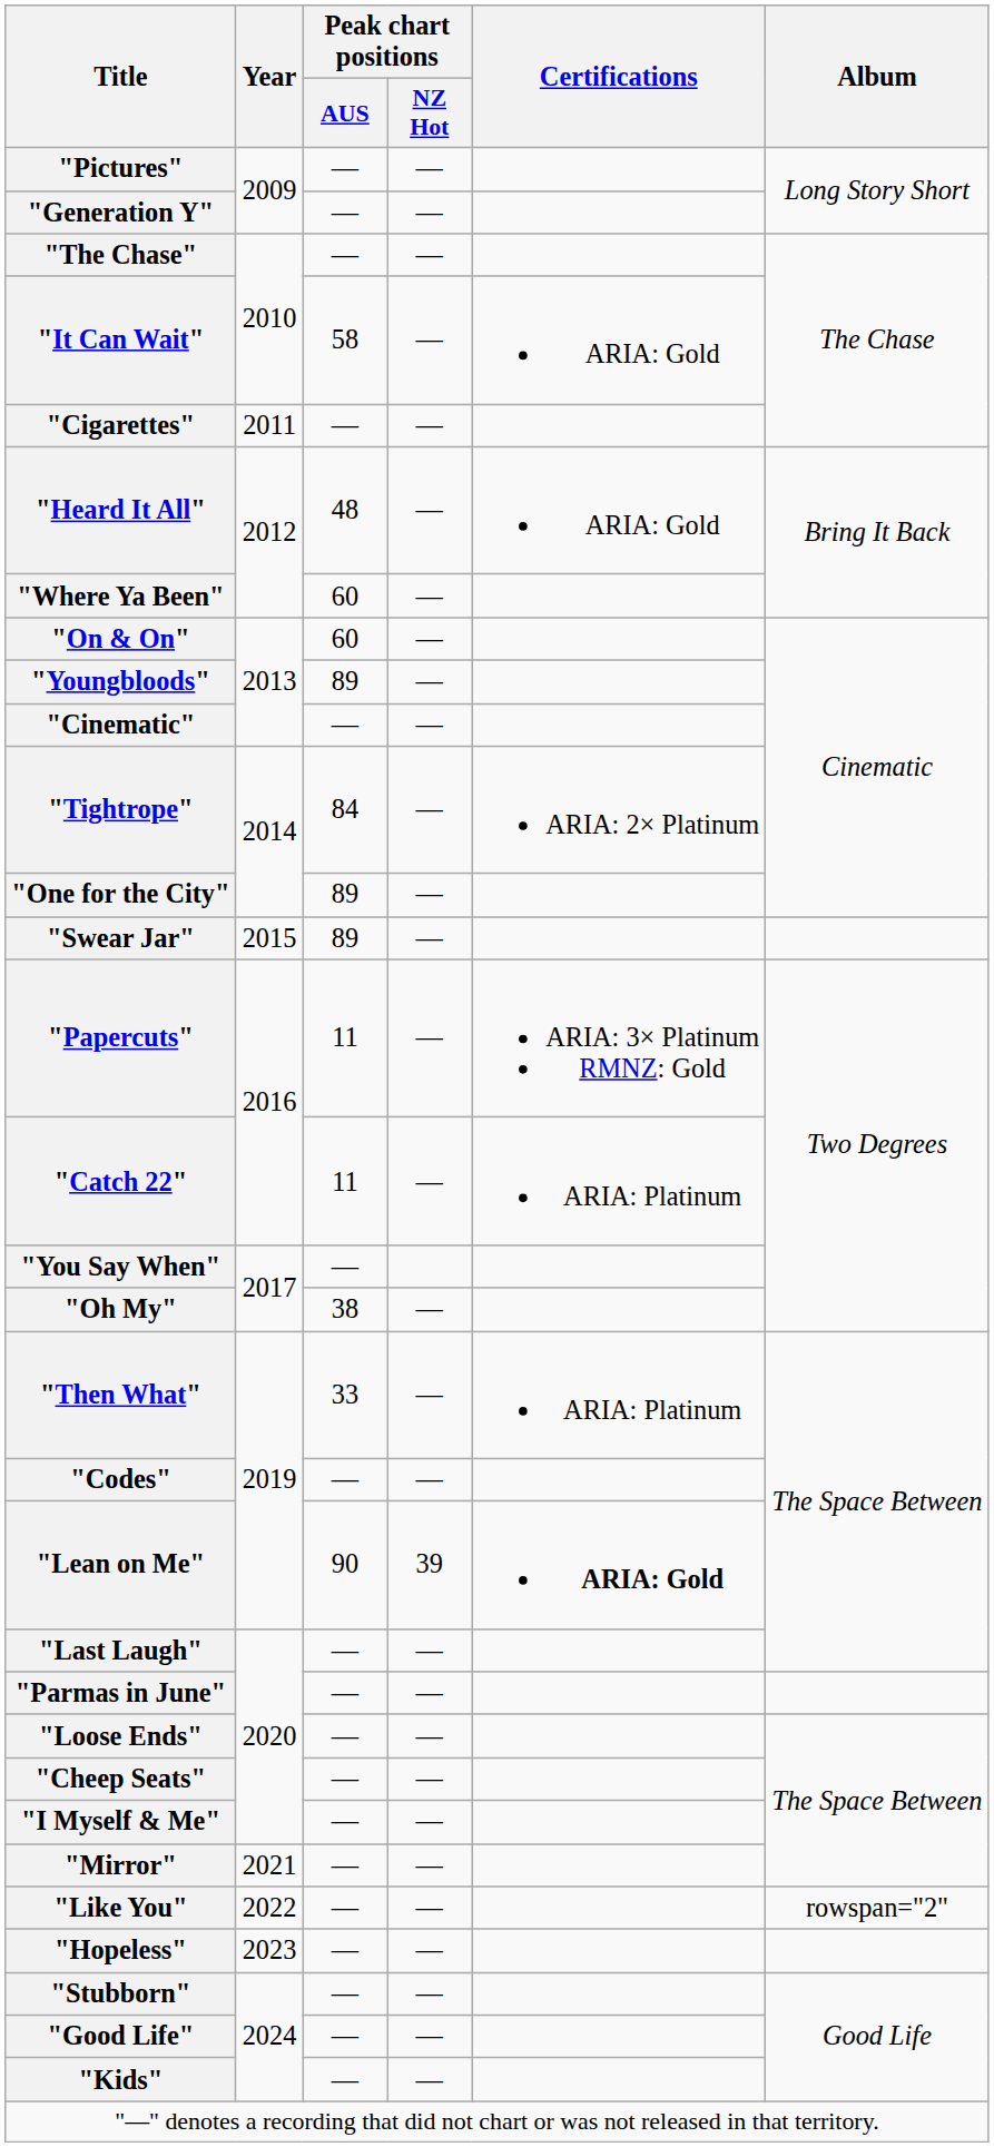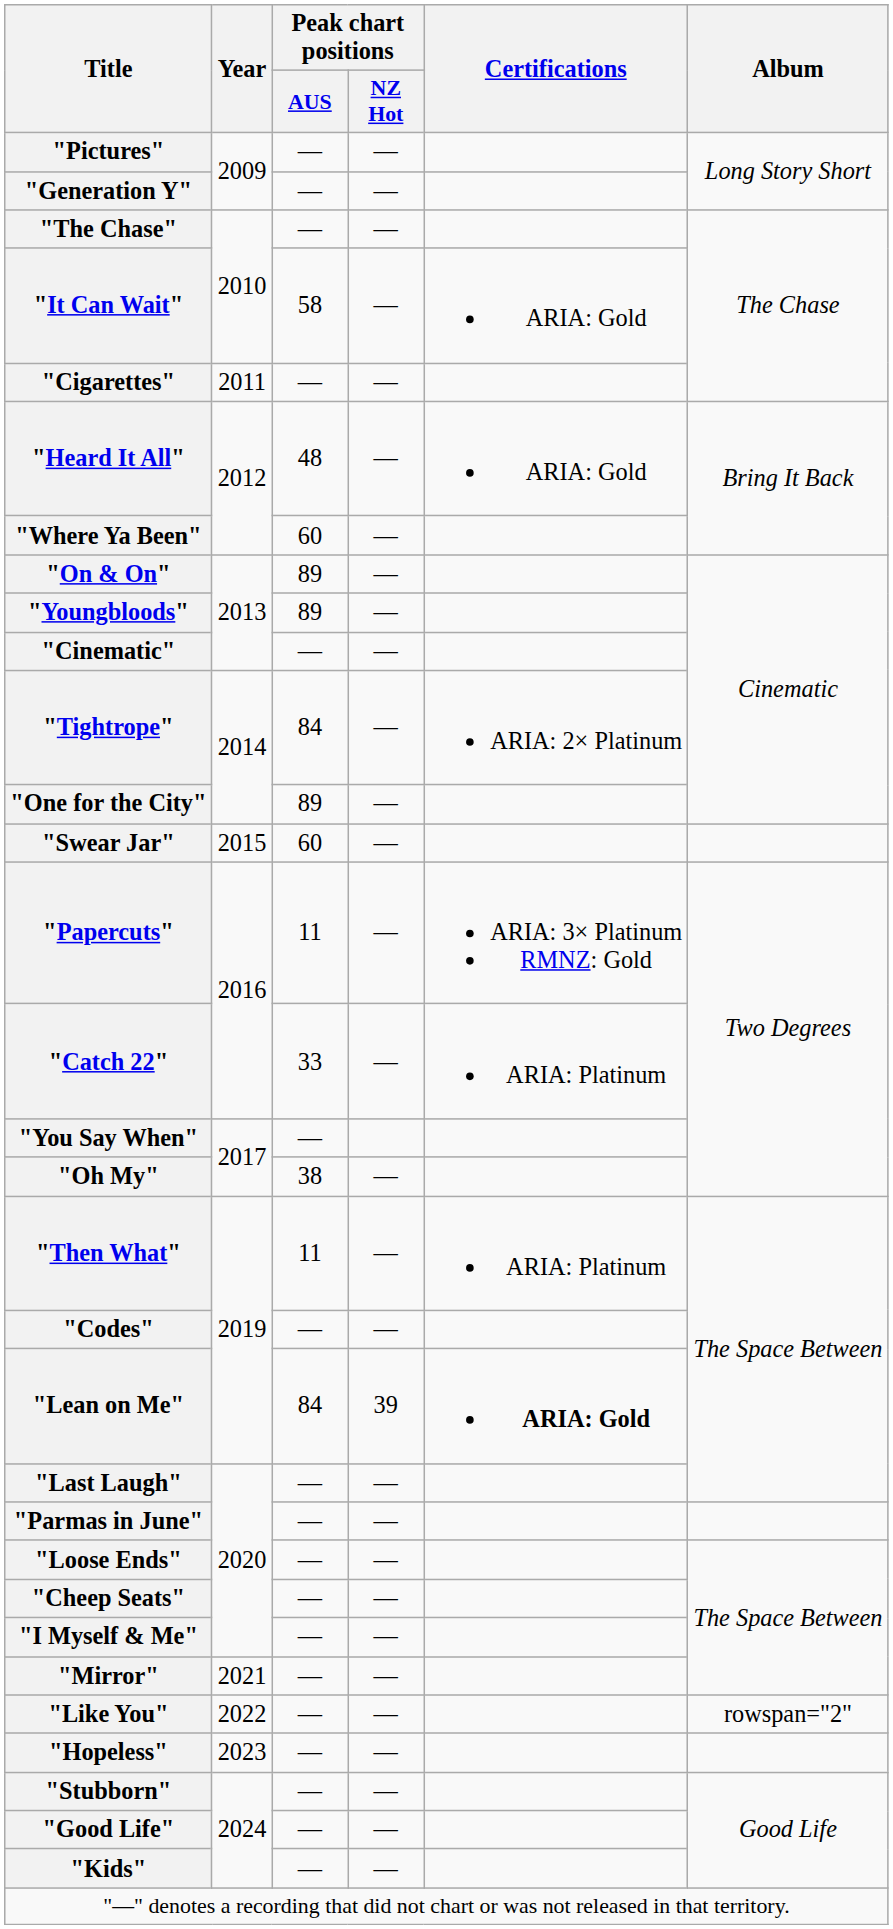"On & On" | Peak chart positions / AUS: 60 -> 89
"Swear Jar" | Peak chart positions / AUS: 89 -> 60
"Catch 22" | Peak chart positions / AUS: 11 -> 33
"Then What" | Peak chart positions / AUS: 33 -> 11
"Lean on Me" | Peak chart positions / AUS: 90 -> 84
